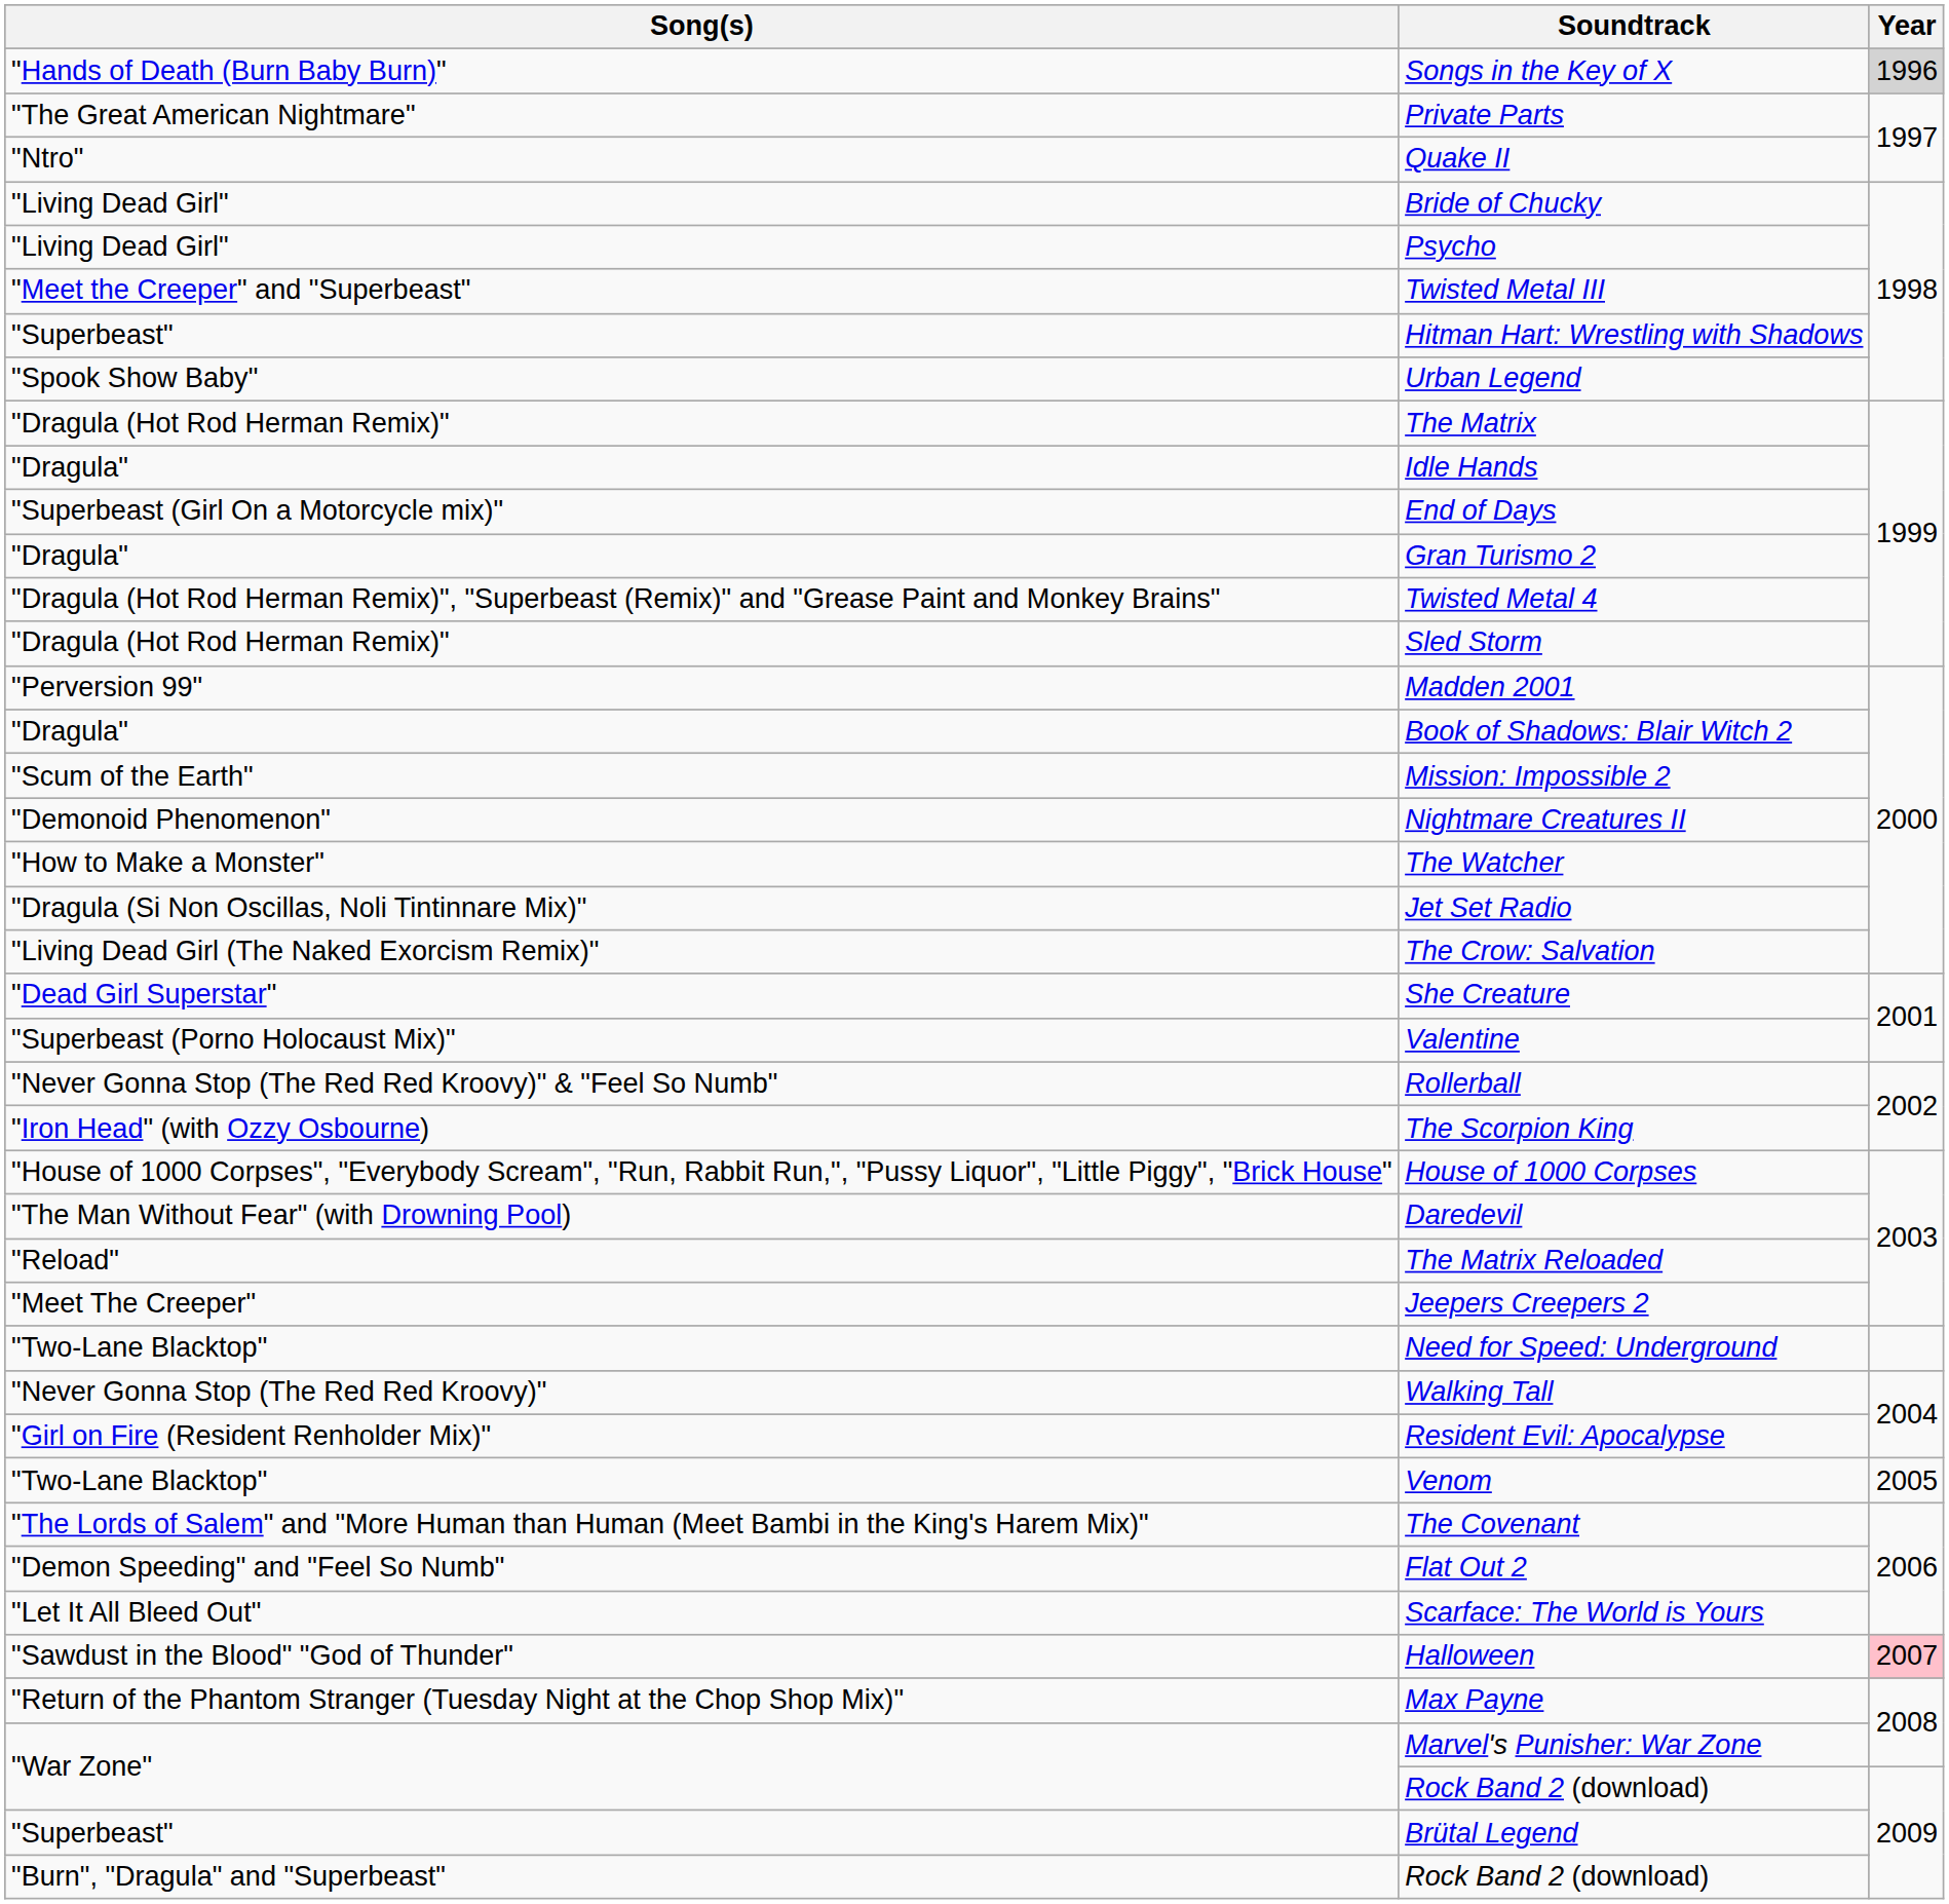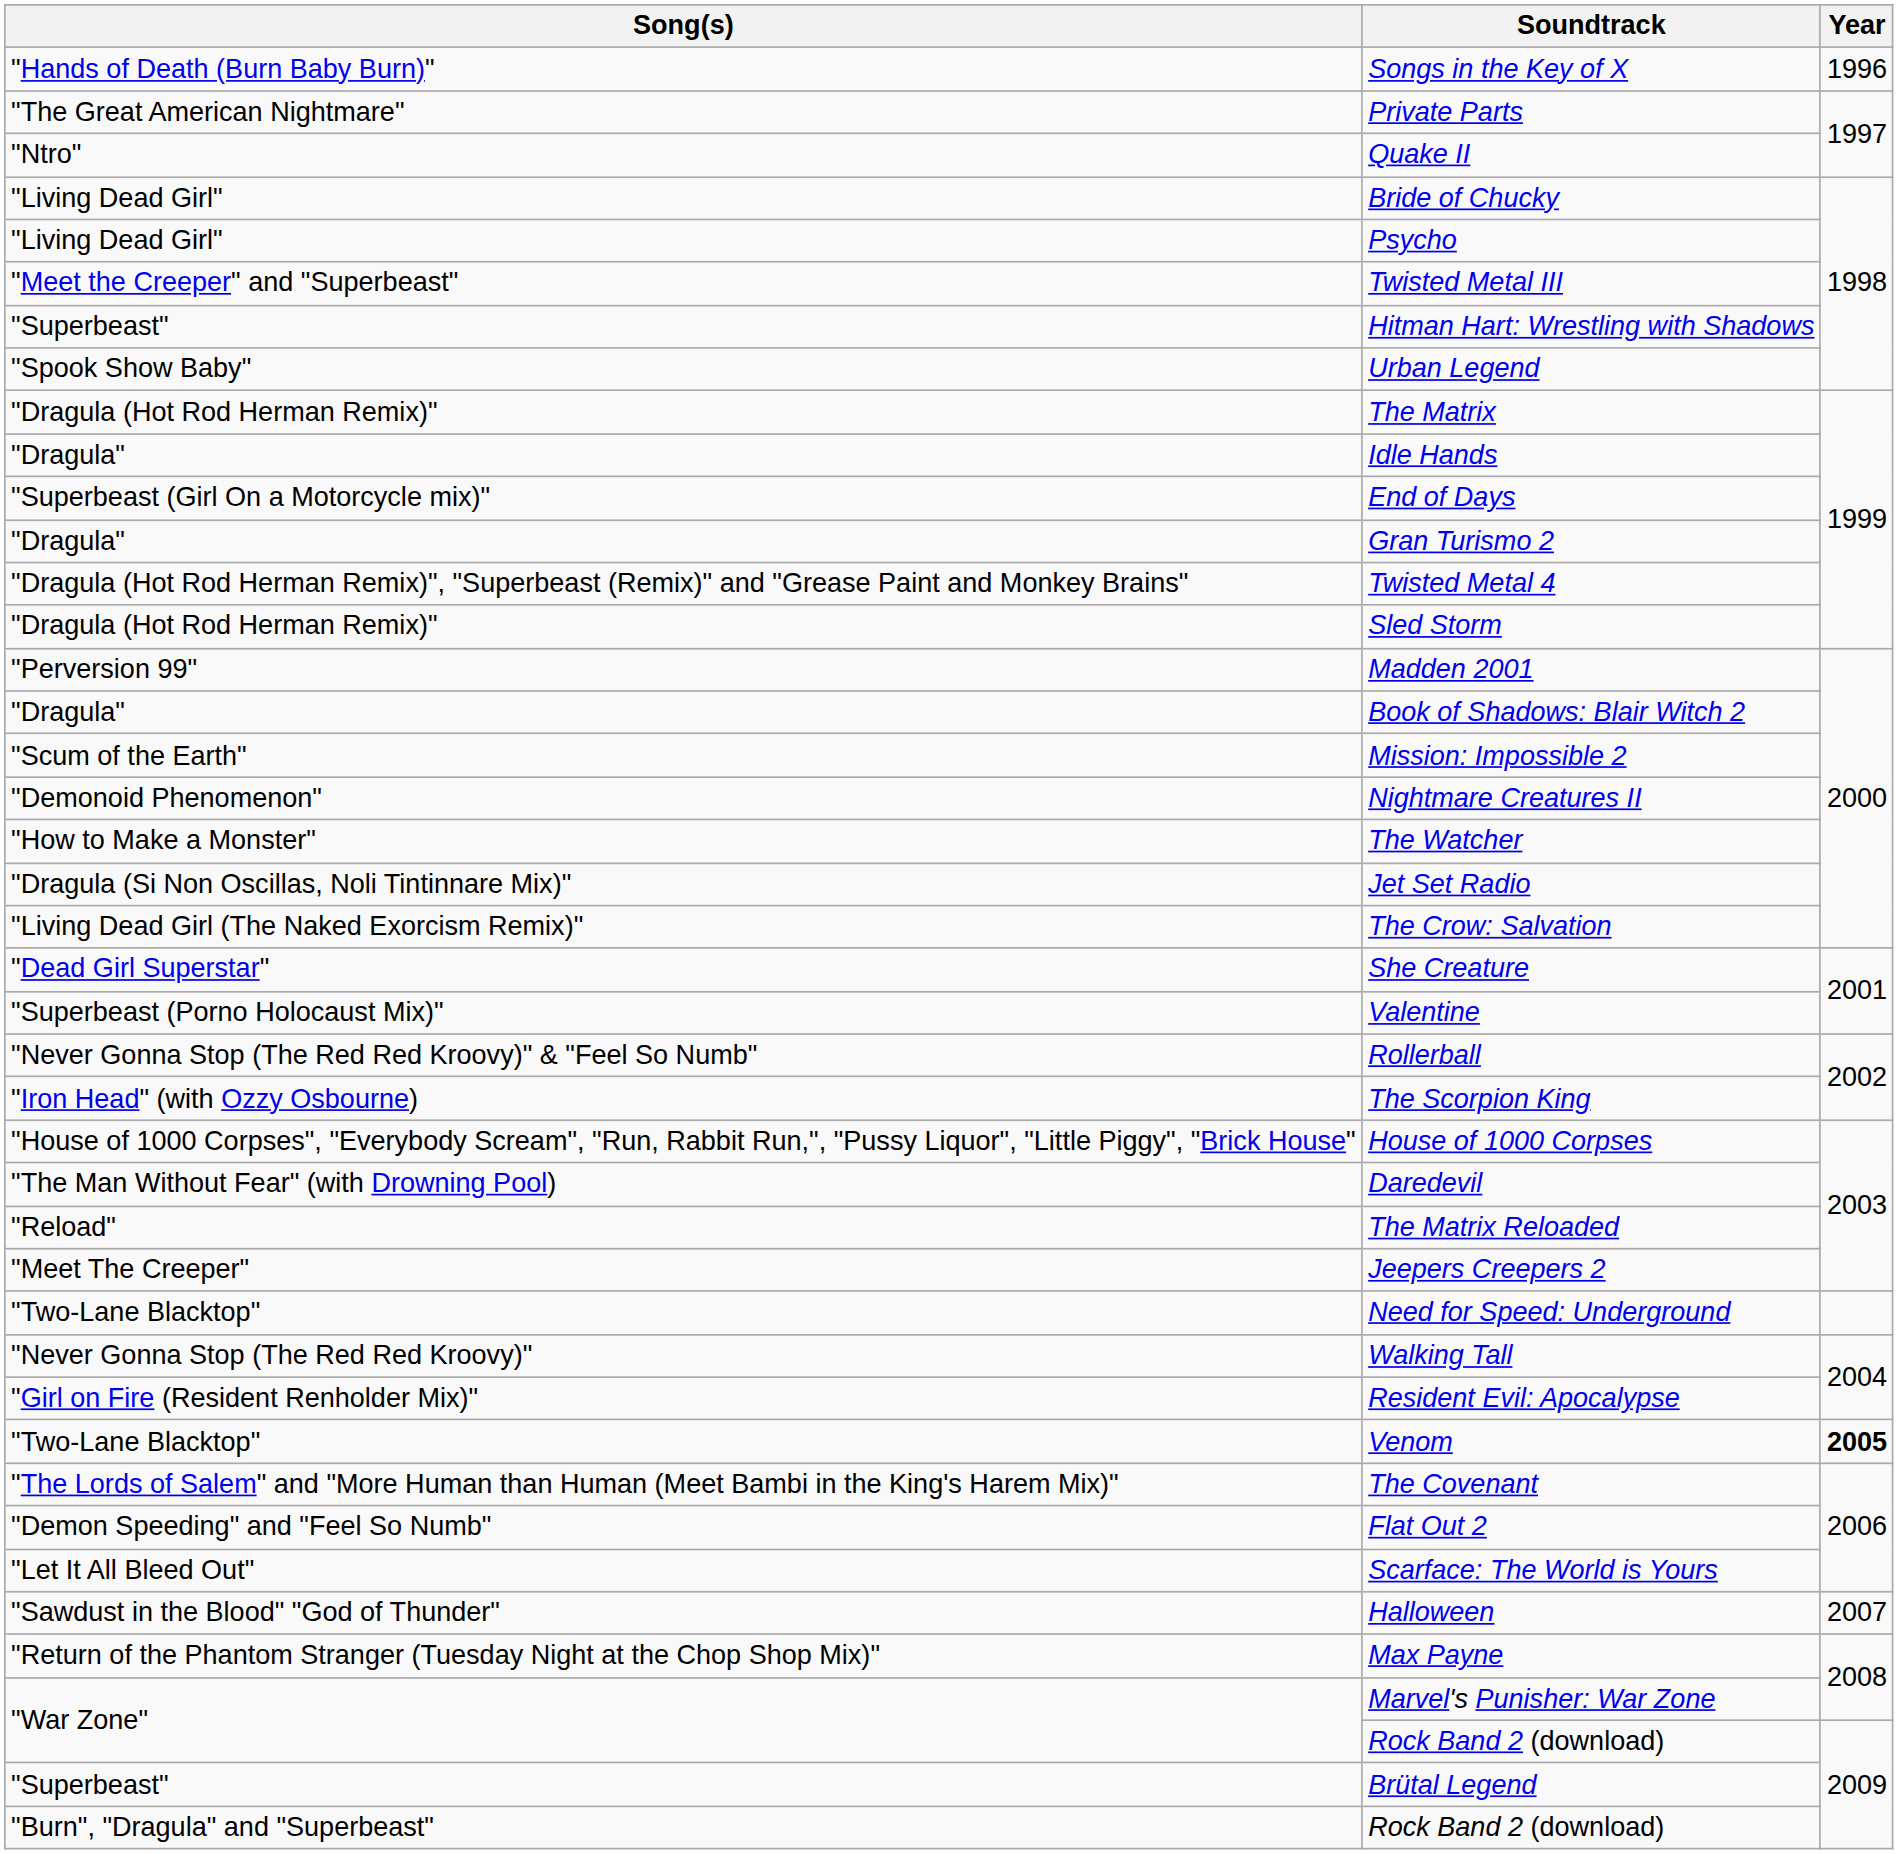Songs in the Key of X | Year: lightgrey background -> no background
Venom | Year: normal -> bold
Halloween | Year: pink background -> no background
